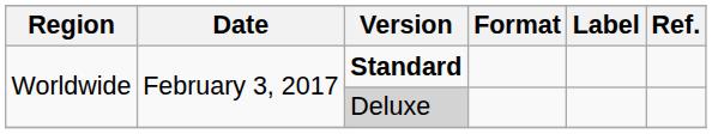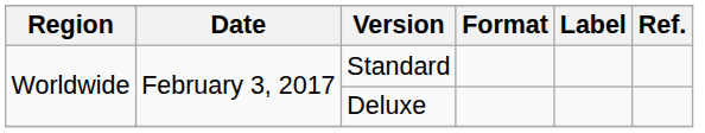Standard | Version: bold -> normal
Deluxe | Version: lightgrey background -> no background
